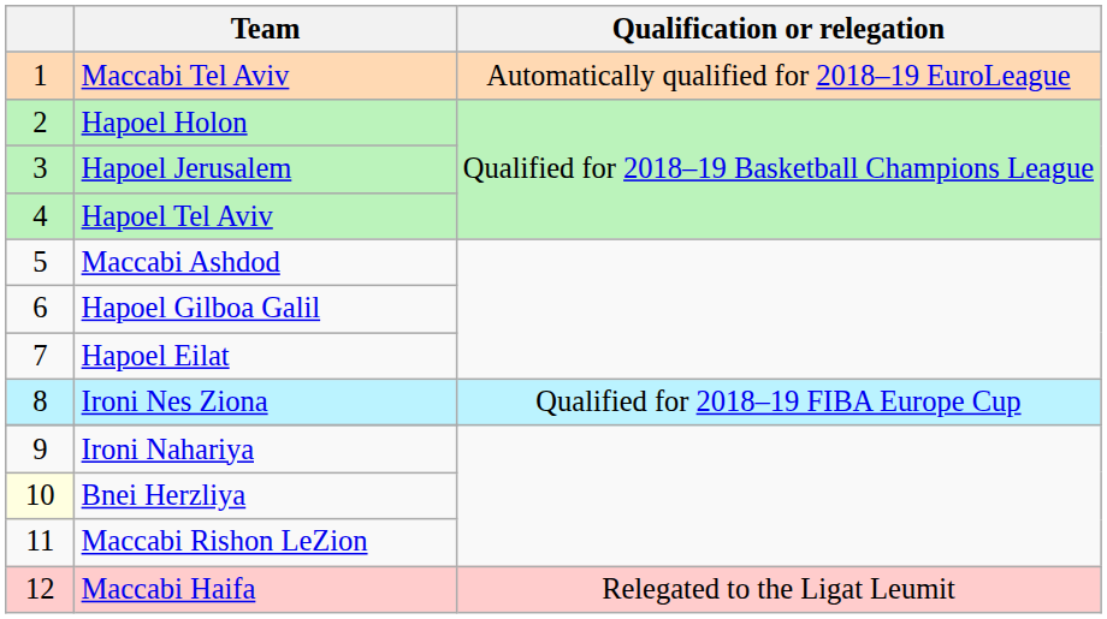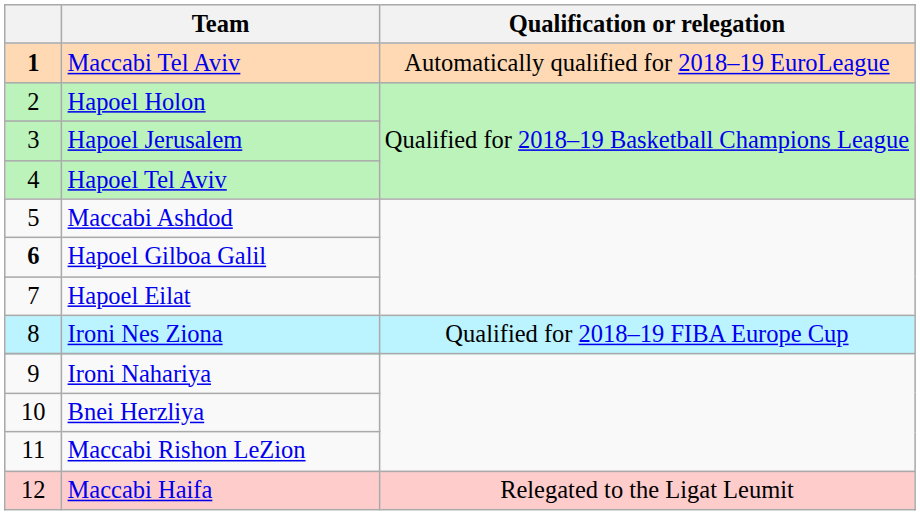Maccabi Tel Aviv | column 1: normal -> bold
Hapoel Gilboa Galil | column 1: normal -> bold
Bnei Herzliya | column 1: lightyellow background -> no background
